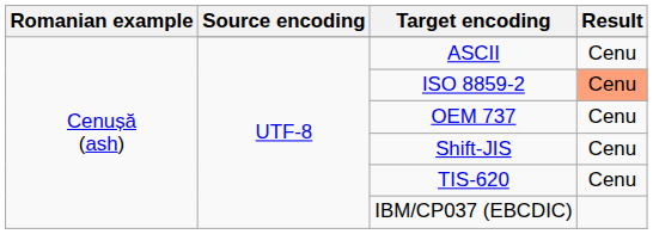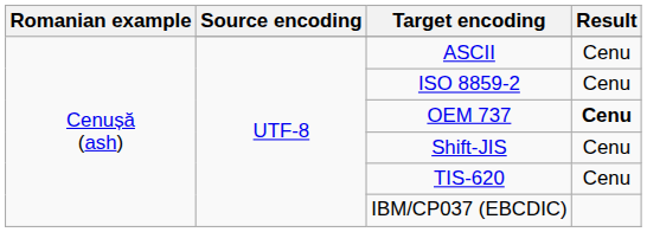ISO 8859-2 | Result: lightsalmon background -> no background
OEM 737 | Result: normal -> bold
